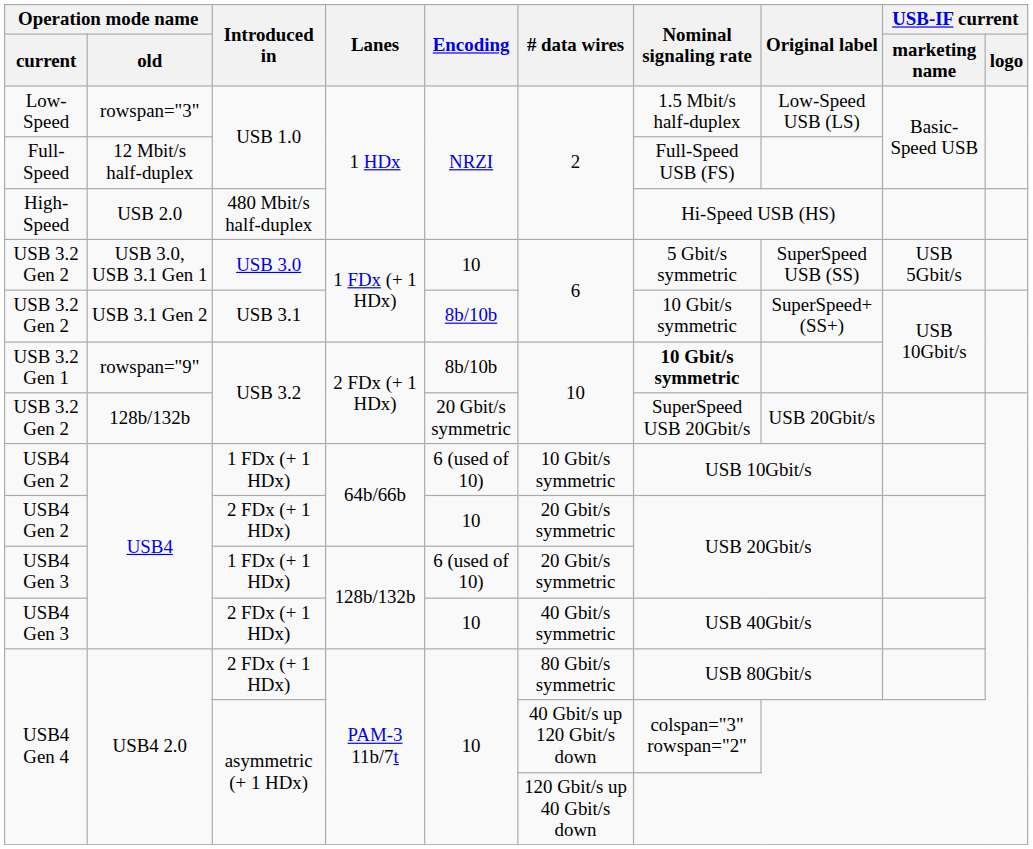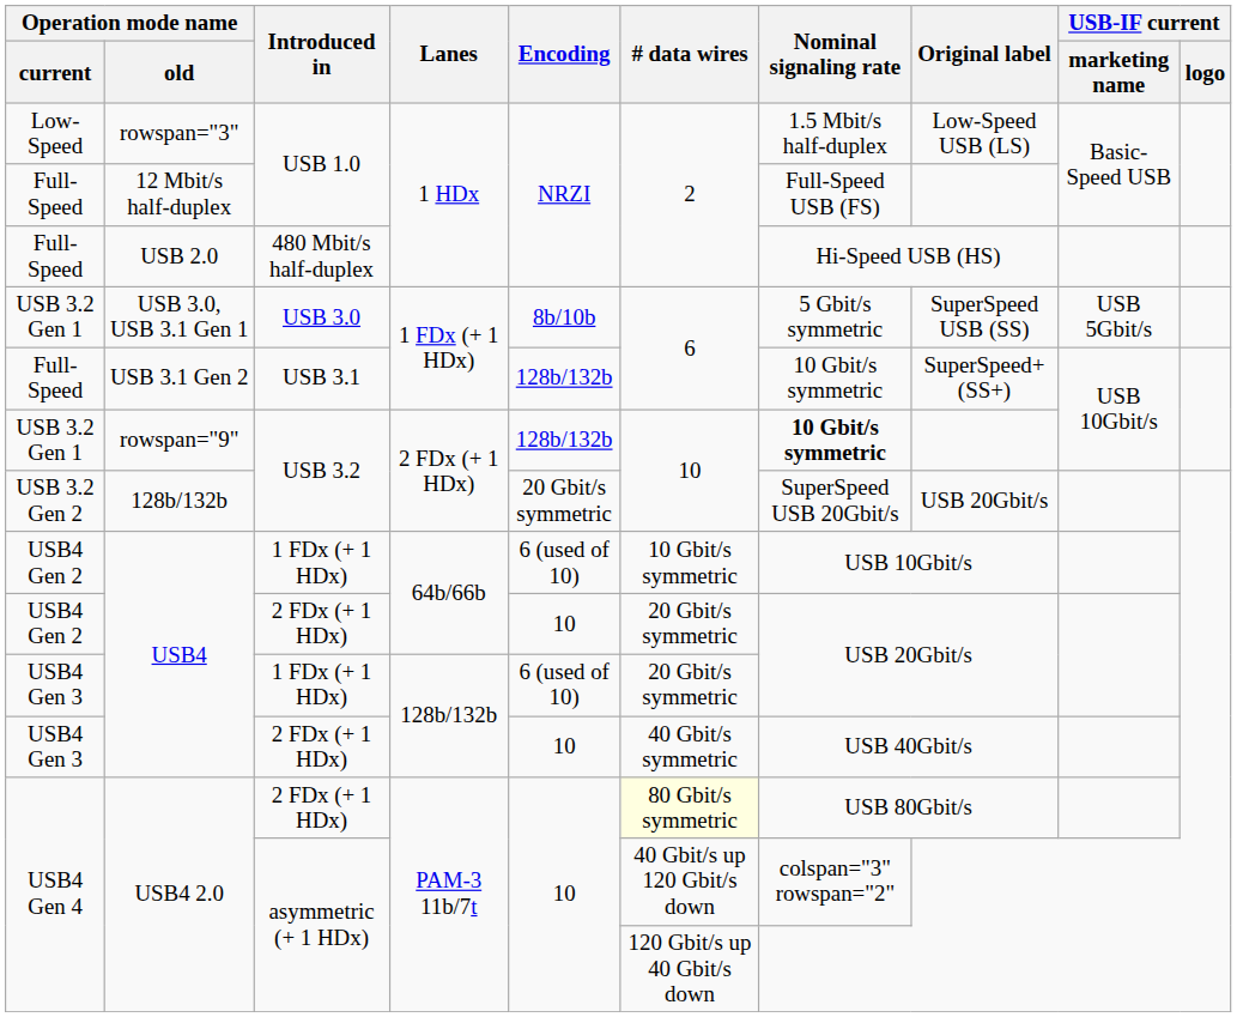USB 2.0 | Operation mode name / current: High-Speed -> Full-Speed
USB 3.0, USB 3.1 Gen 1 | Operation mode name / current: USB 3.2 Gen 2 -> USB 3.2 Gen 1
USB 3.0, USB 3.1 Gen 1 | Encoding: 10 -> 8b/10b
USB 3.1 Gen 2 | Operation mode name / current: USB 3.2 Gen 2 -> Full-Speed
USB 3.1 Gen 2 | Encoding: 8b/10b -> 128b/132b
rowspan="9" | Encoding: 8b/10b -> 128b/132b
USB4 2.0 / 2 FDx (+ 1 HDx) | # data wires: no background -> lightyellow background
